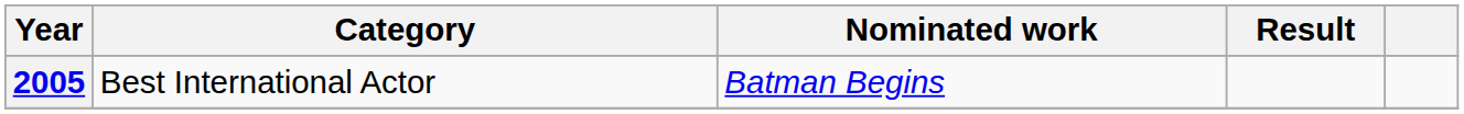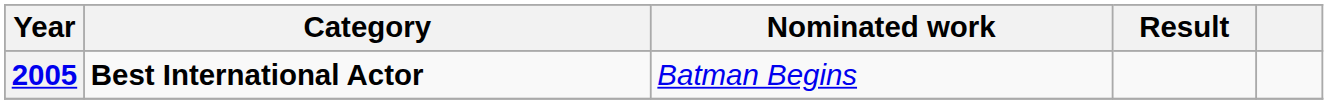2005 | Category: normal -> bold
